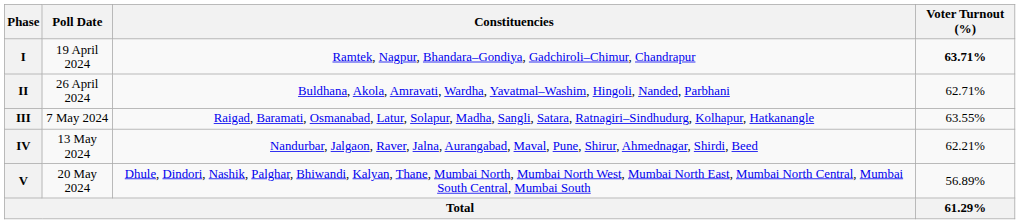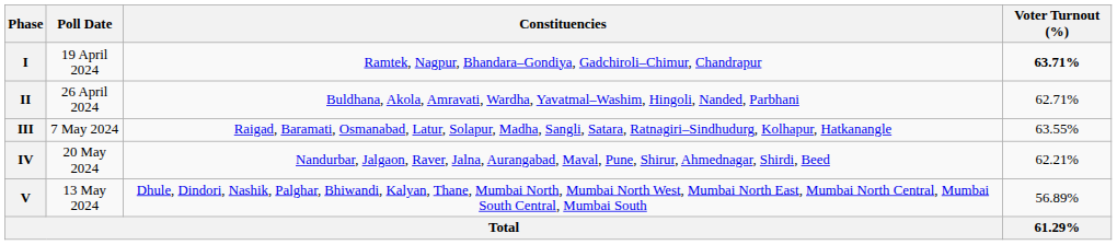IV | Poll Date: 13 May 2024 -> 20 May 2024
V | Poll Date: 20 May 2024 -> 13 May 2024
